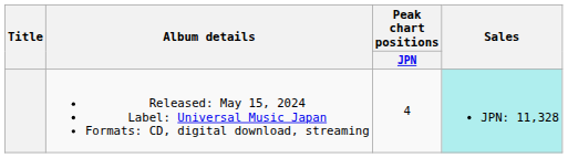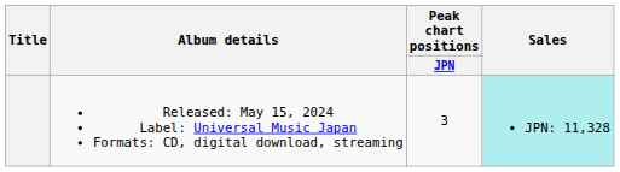row 3 | Peak chart positions / JPN: 4 -> 3
